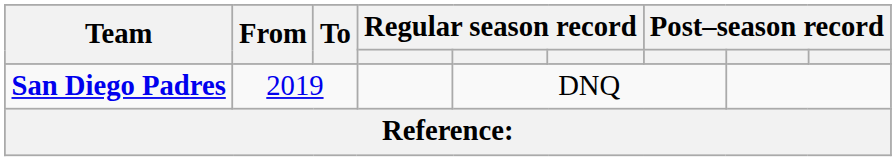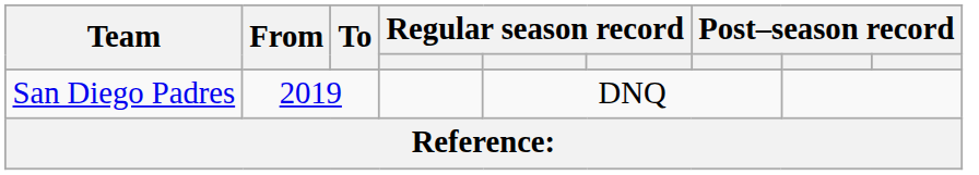San Diego Padres | Team: bold -> normal
